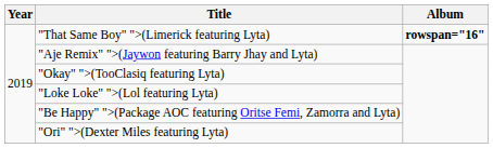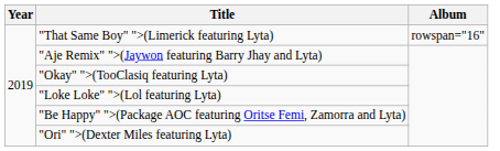"That Same Boy" ">(Limerick featuring Lyta) | Album: bold -> normal
